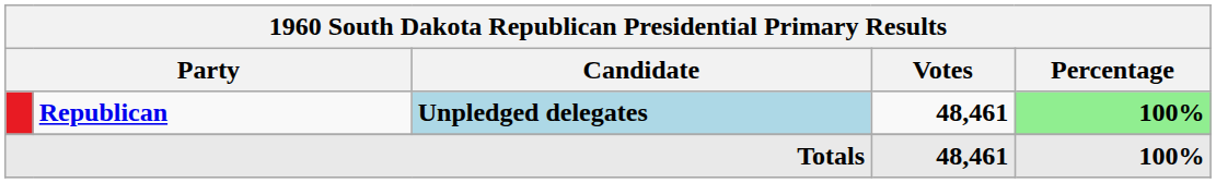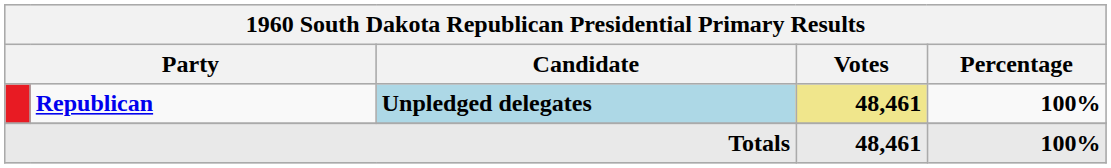row 3 | Votes: no background -> khaki background
row 3 | Percentage: lightgreen background -> no background
